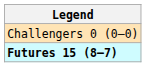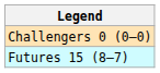row 3 | column 1: bold -> normal
